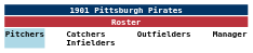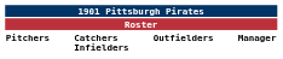Pitchers | column 1: lightblue background -> no background
